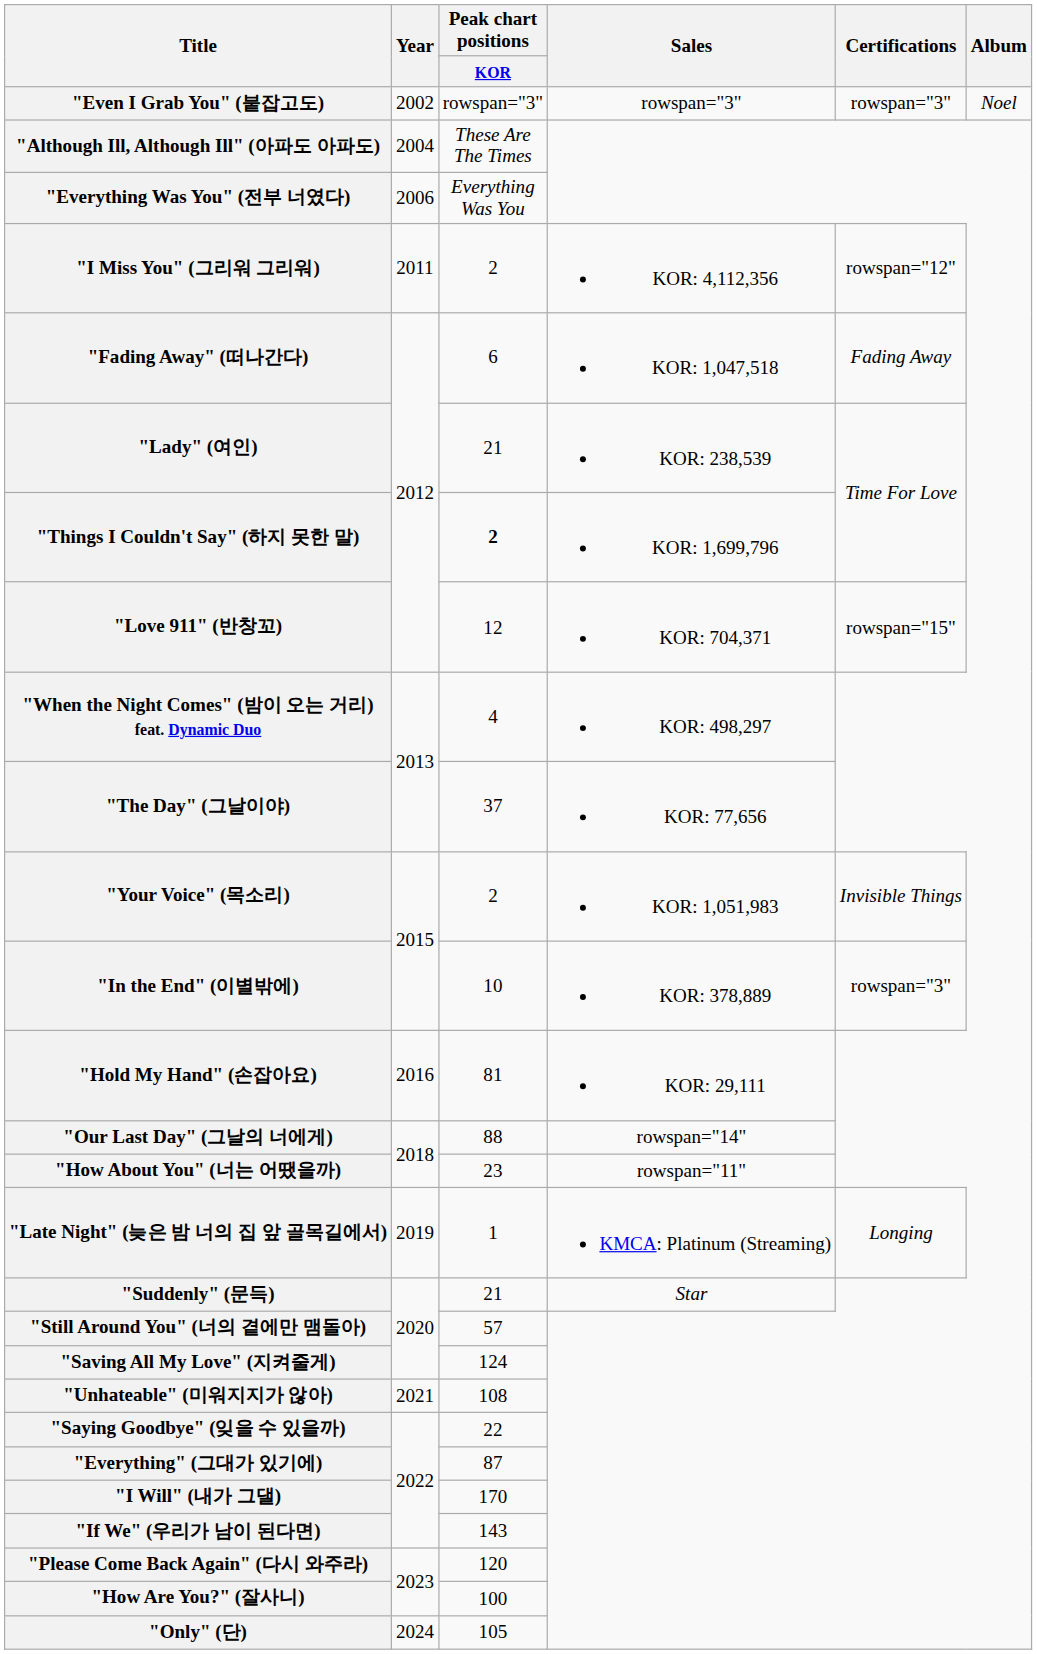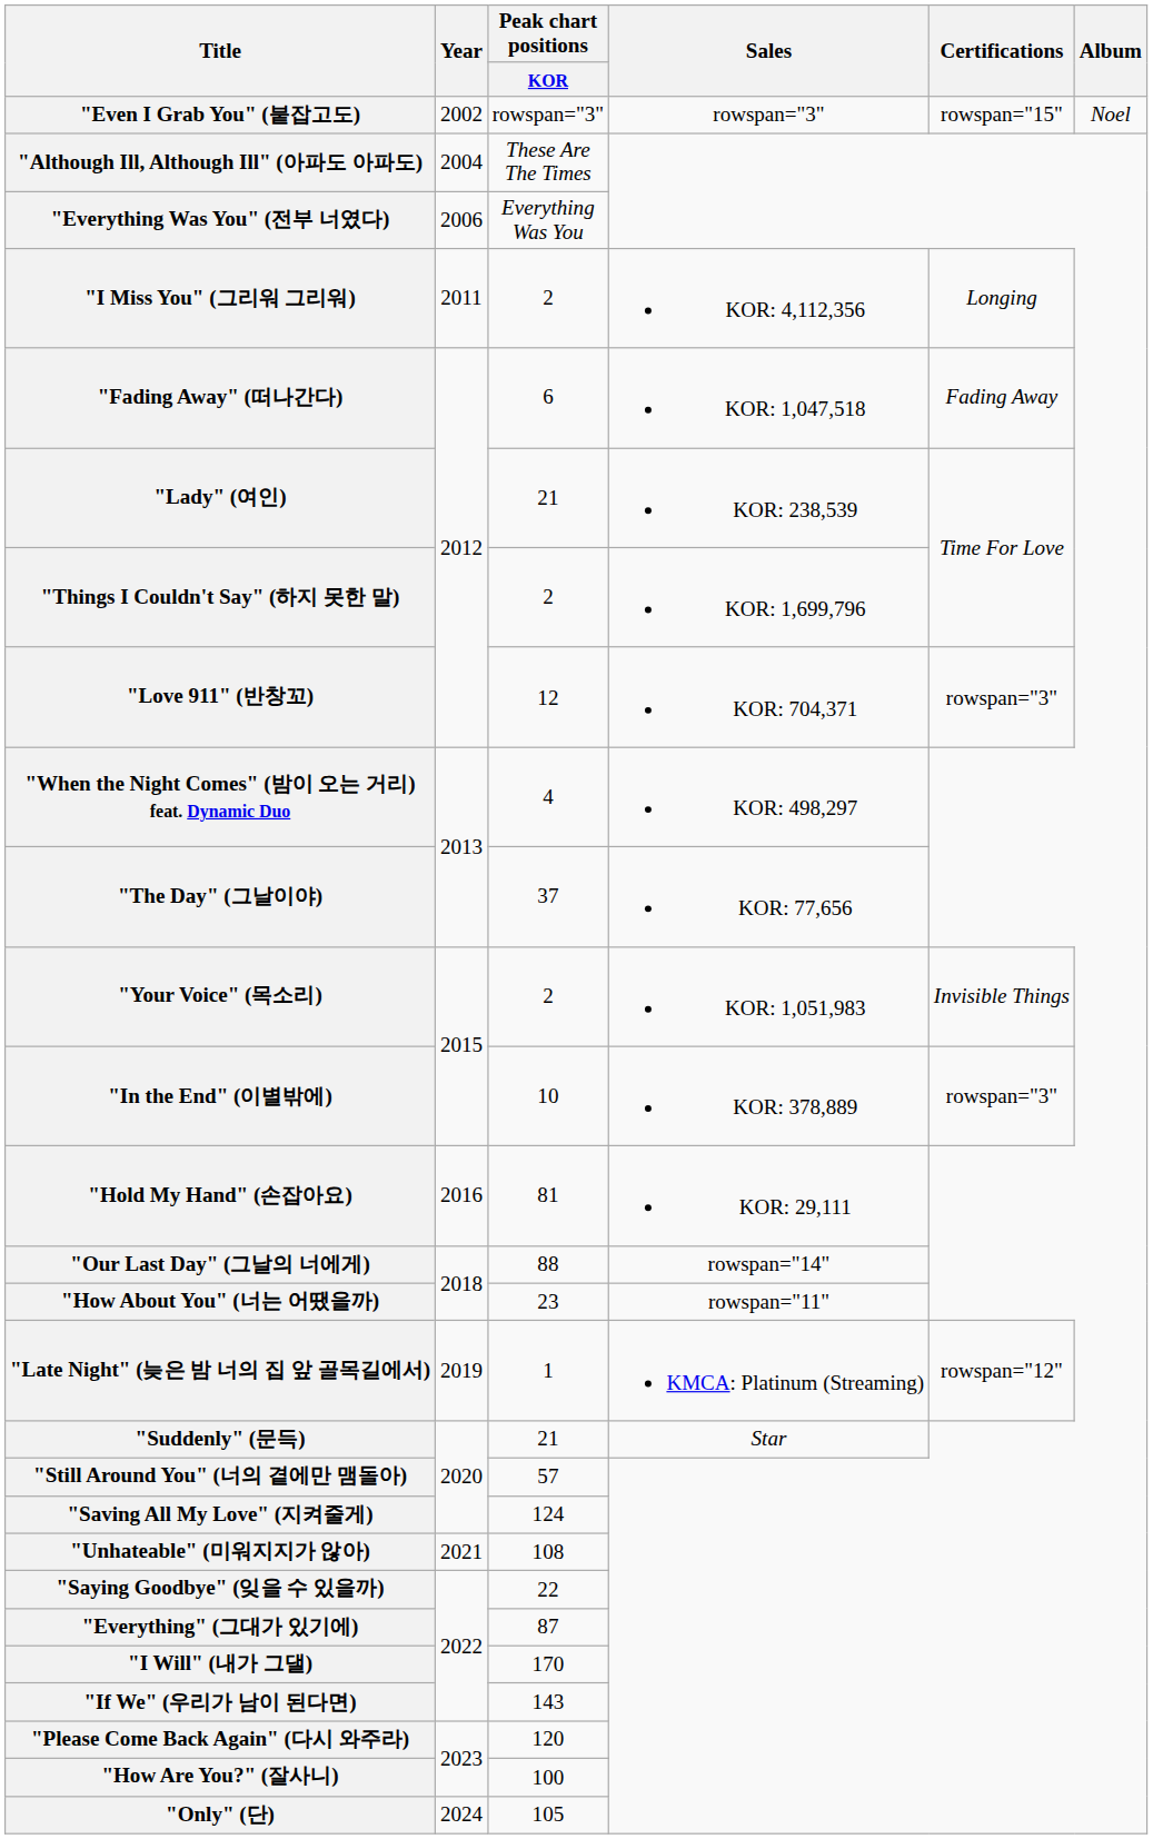"Even I Grab You" (붙잡고도) | Certifications: rowspan="3" -> rowspan="15"
"I Miss You" (그리워 그리워) | Certifications: rowspan="12" -> Longing
"Things I Couldn't Say" (하지 못한 말) | Peak chart positions / KOR: bold -> normal
"Love 911" (반창꼬) | Certifications: rowspan="15" -> rowspan="3"
"Late Night" (늦은 밤 너의 집 앞 골목길에서) | Certifications: Longing -> rowspan="12"
